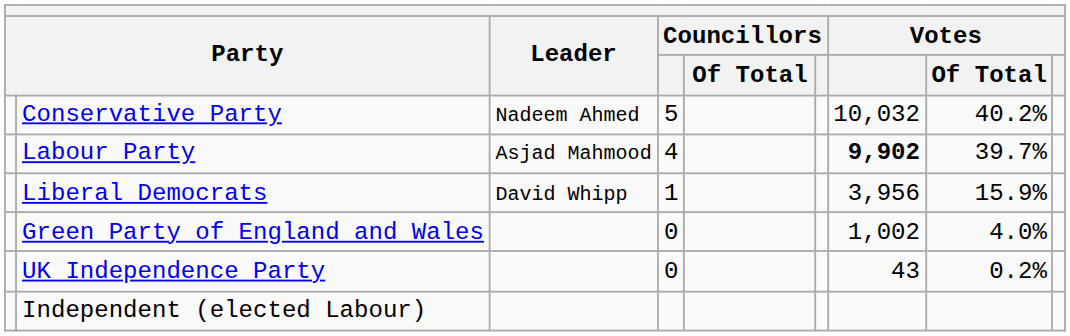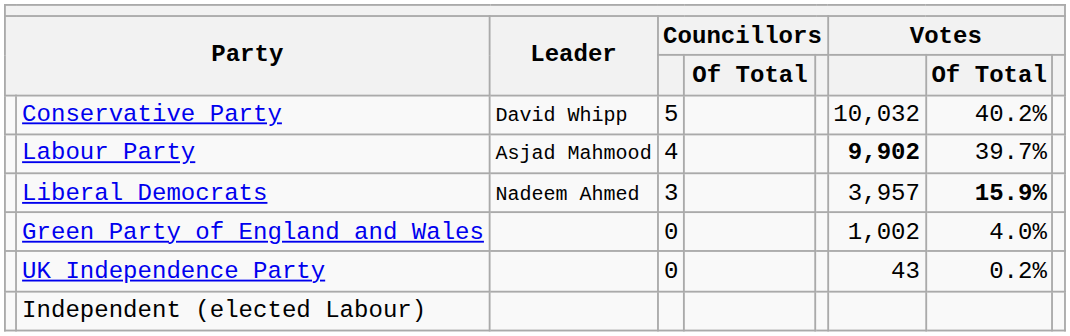Conservative Party | Leader: Nadeem Ahmed -> David Whipp
Liberal Democrats | Leader: David Whipp -> Nadeem Ahmed
Liberal Democrats | column 4: 1 -> 3
Liberal Democrats | column 7: 3,956 -> 3,957
Liberal Democrats | Votes / Of Total: normal -> bold
